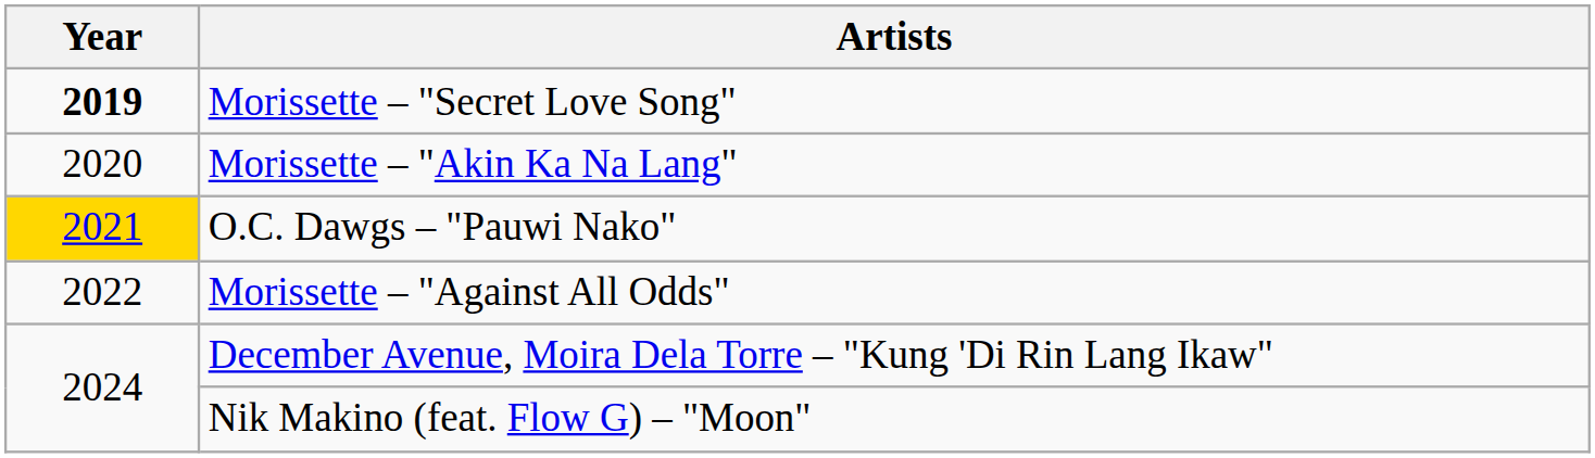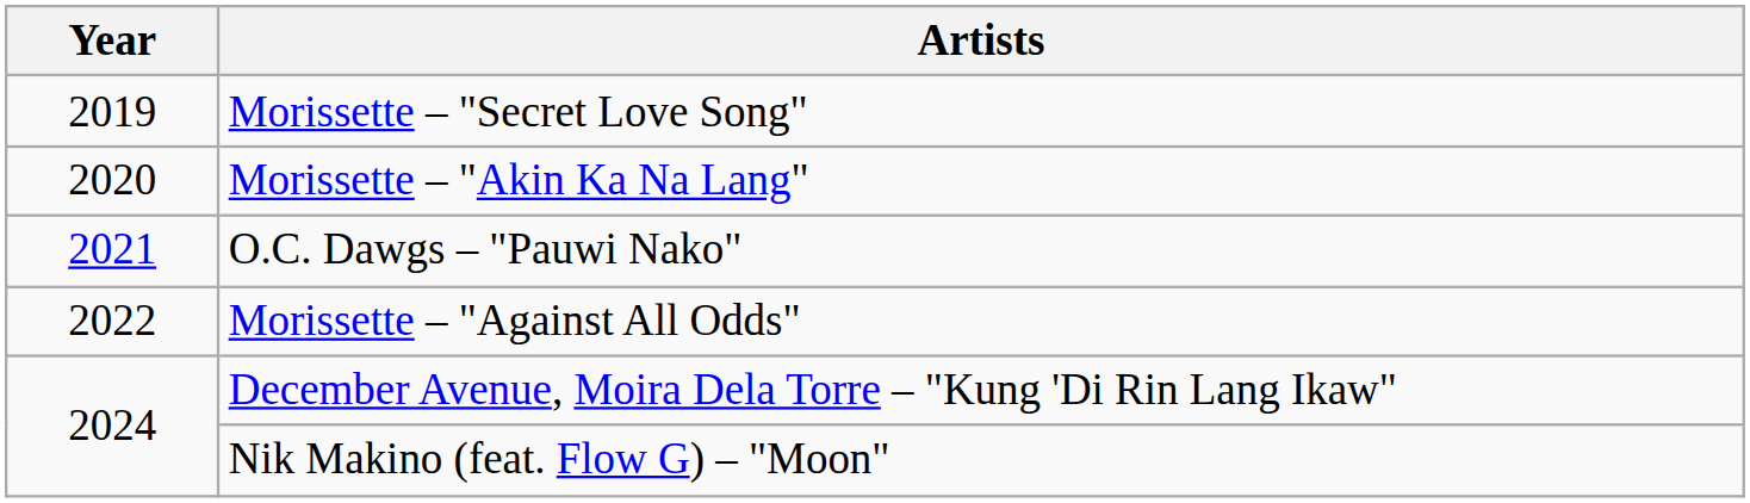Morissette – "Secret Love Song" | Year: bold -> normal
O.C. Dawgs – "Pauwi Nako" | Year: gold background -> no background
